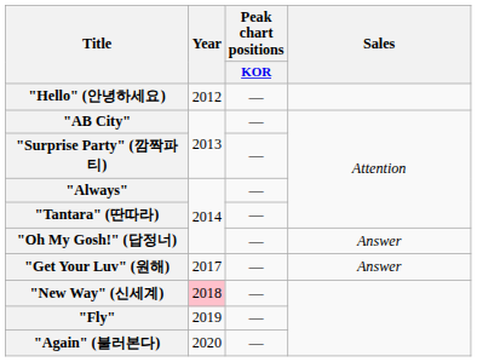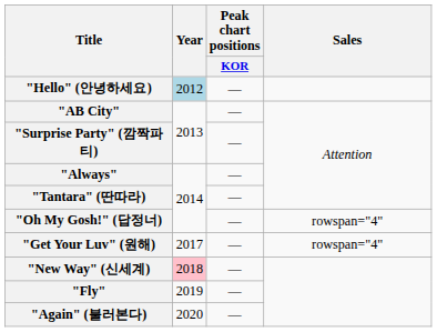"Hello" (안녕하세요) | Year: no background -> lightblue background
"Oh My Gosh!" (답정너) | Sales: Answer -> rowspan="4"
"Get Your Luv" (원해) | Sales: Answer -> rowspan="4"
